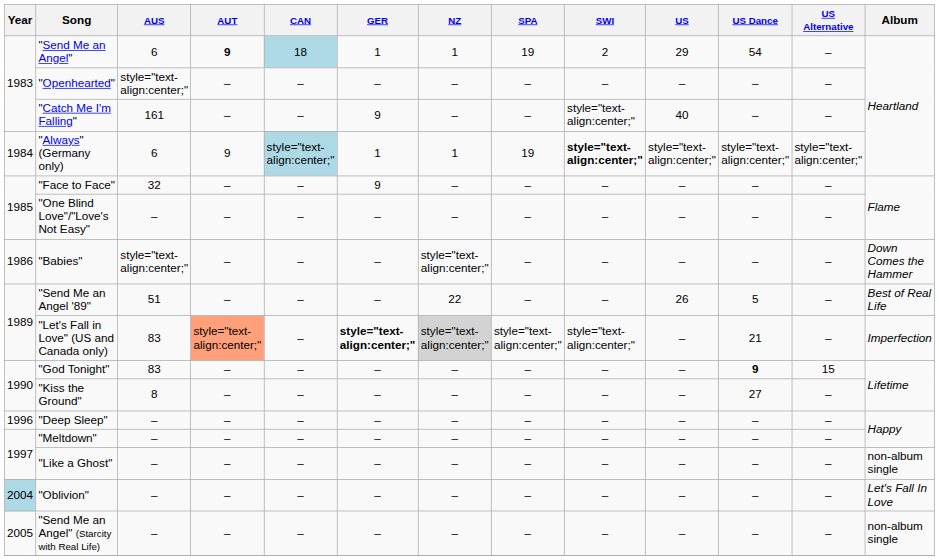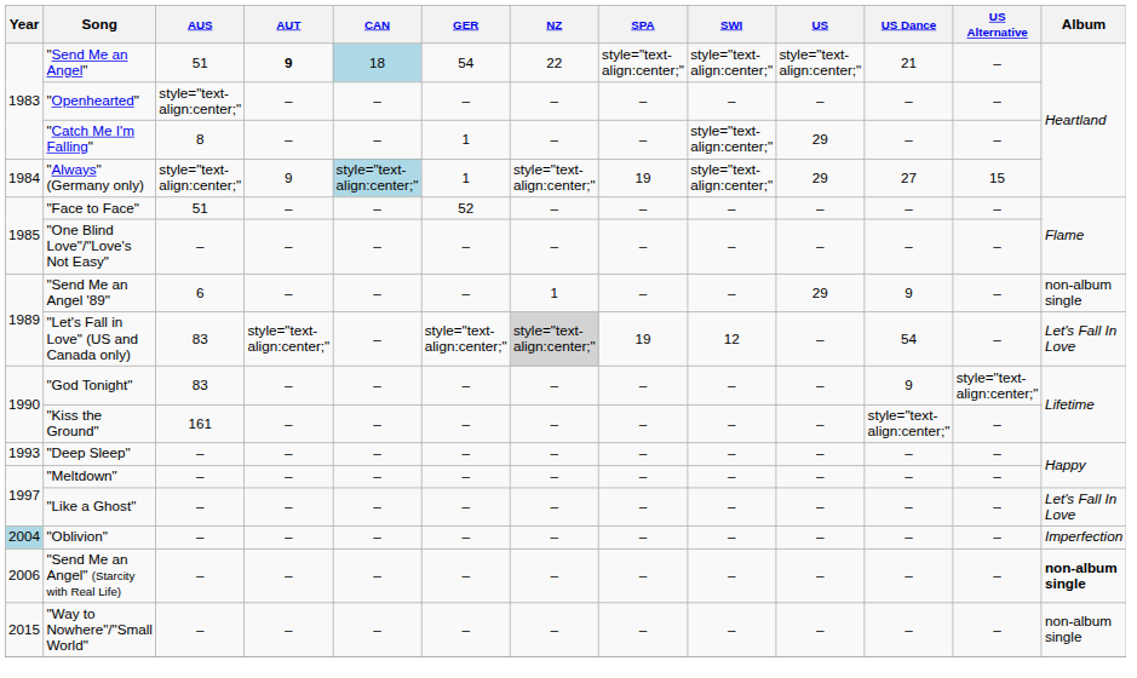"Send Me an Angel" | AUS: 6 -> 51
"Send Me an Angel" | GER: 1 -> 54
"Send Me an Angel" | NZ: 1 -> 22
"Send Me an Angel" | SPA: 19 -> style="text-align:center;"
"Send Me an Angel" | SWI: 2 -> style="text-align:center;"
"Send Me an Angel" | US: 29 -> style="text-align:center;"
"Send Me an Angel" | US Dance: 54 -> 21
"Catch Me I'm Falling" | AUS: 161 -> 8
"Catch Me I'm Falling" | GER: 9 -> 1
"Catch Me I'm Falling" | US: 40 -> 29
"Always" (Germany only) | AUS: 6 -> style="text-align:center;"
"Always" (Germany only) | NZ: 1 -> style="text-align:center;"
"Always" (Germany only) | SWI: bold -> normal
"Always" (Germany only) | US: style="text-align:center;" -> 29
"Always" (Germany only) | US Dance: style="text-align:center;" -> 27
"Always" (Germany only) | US Alternative: style="text-align:center;" -> 15
"Face to Face" | AUS: 32 -> 51
"Face to Face" | GER: 9 -> 52
- row: 1986 | "Babies" | style="text-align:center;" | – | – | – | style="text-align:center;" | – | – | – | – | – | Down Comes the Hammer
"Send Me an Angel '89" | AUS: 51 -> 6
"Send Me an Angel '89" | NZ: 22 -> 1
"Send Me an Angel '89" | US: 26 -> 29
"Send Me an Angel '89" | US Dance: 5 -> 9
"Send Me an Angel '89" | Album: Best of Real Life -> non-album single
"Let's Fall in Love" (US and Canada only) | AUT: lightsalmon background -> no background
"Let's Fall in Love" (US and Canada only) | GER: bold -> normal
"Let's Fall in Love" (US and Canada only) | SPA: style="text-align:center;" -> 19
"Let's Fall in Love" (US and Canada only) | SWI: style="text-align:center;" -> 12
"Let's Fall in Love" (US and Canada only) | US Dance: 21 -> 54
"Let's Fall in Love" (US and Canada only) | Album: Imperfection -> Let's Fall In Love
"God Tonight" | US Dance: bold -> normal
"God Tonight" | US Alternative: 15 -> style="text-align:center;"
"Kiss the Ground" | AUS: 8 -> 161
"Kiss the Ground" | US Dance: 27 -> style="text-align:center;"
"Deep Sleep" | Year: 1996 -> 1993
"Like a Ghost" | Album: non-album single -> Let's Fall In Love
"Oblivion" | Album: Let's Fall In Love -> Imperfection
"Send Me an Angel" (Starcity with Real Life) | Year: 2005 -> 2006
"Send Me an Angel" (Starcity with Real Life) | Album: normal -> bold
+ row: 2015 | "Way to Nowhere"/"Small World" | – | – | – | – | – | – | – | – | – | – | non-album single
